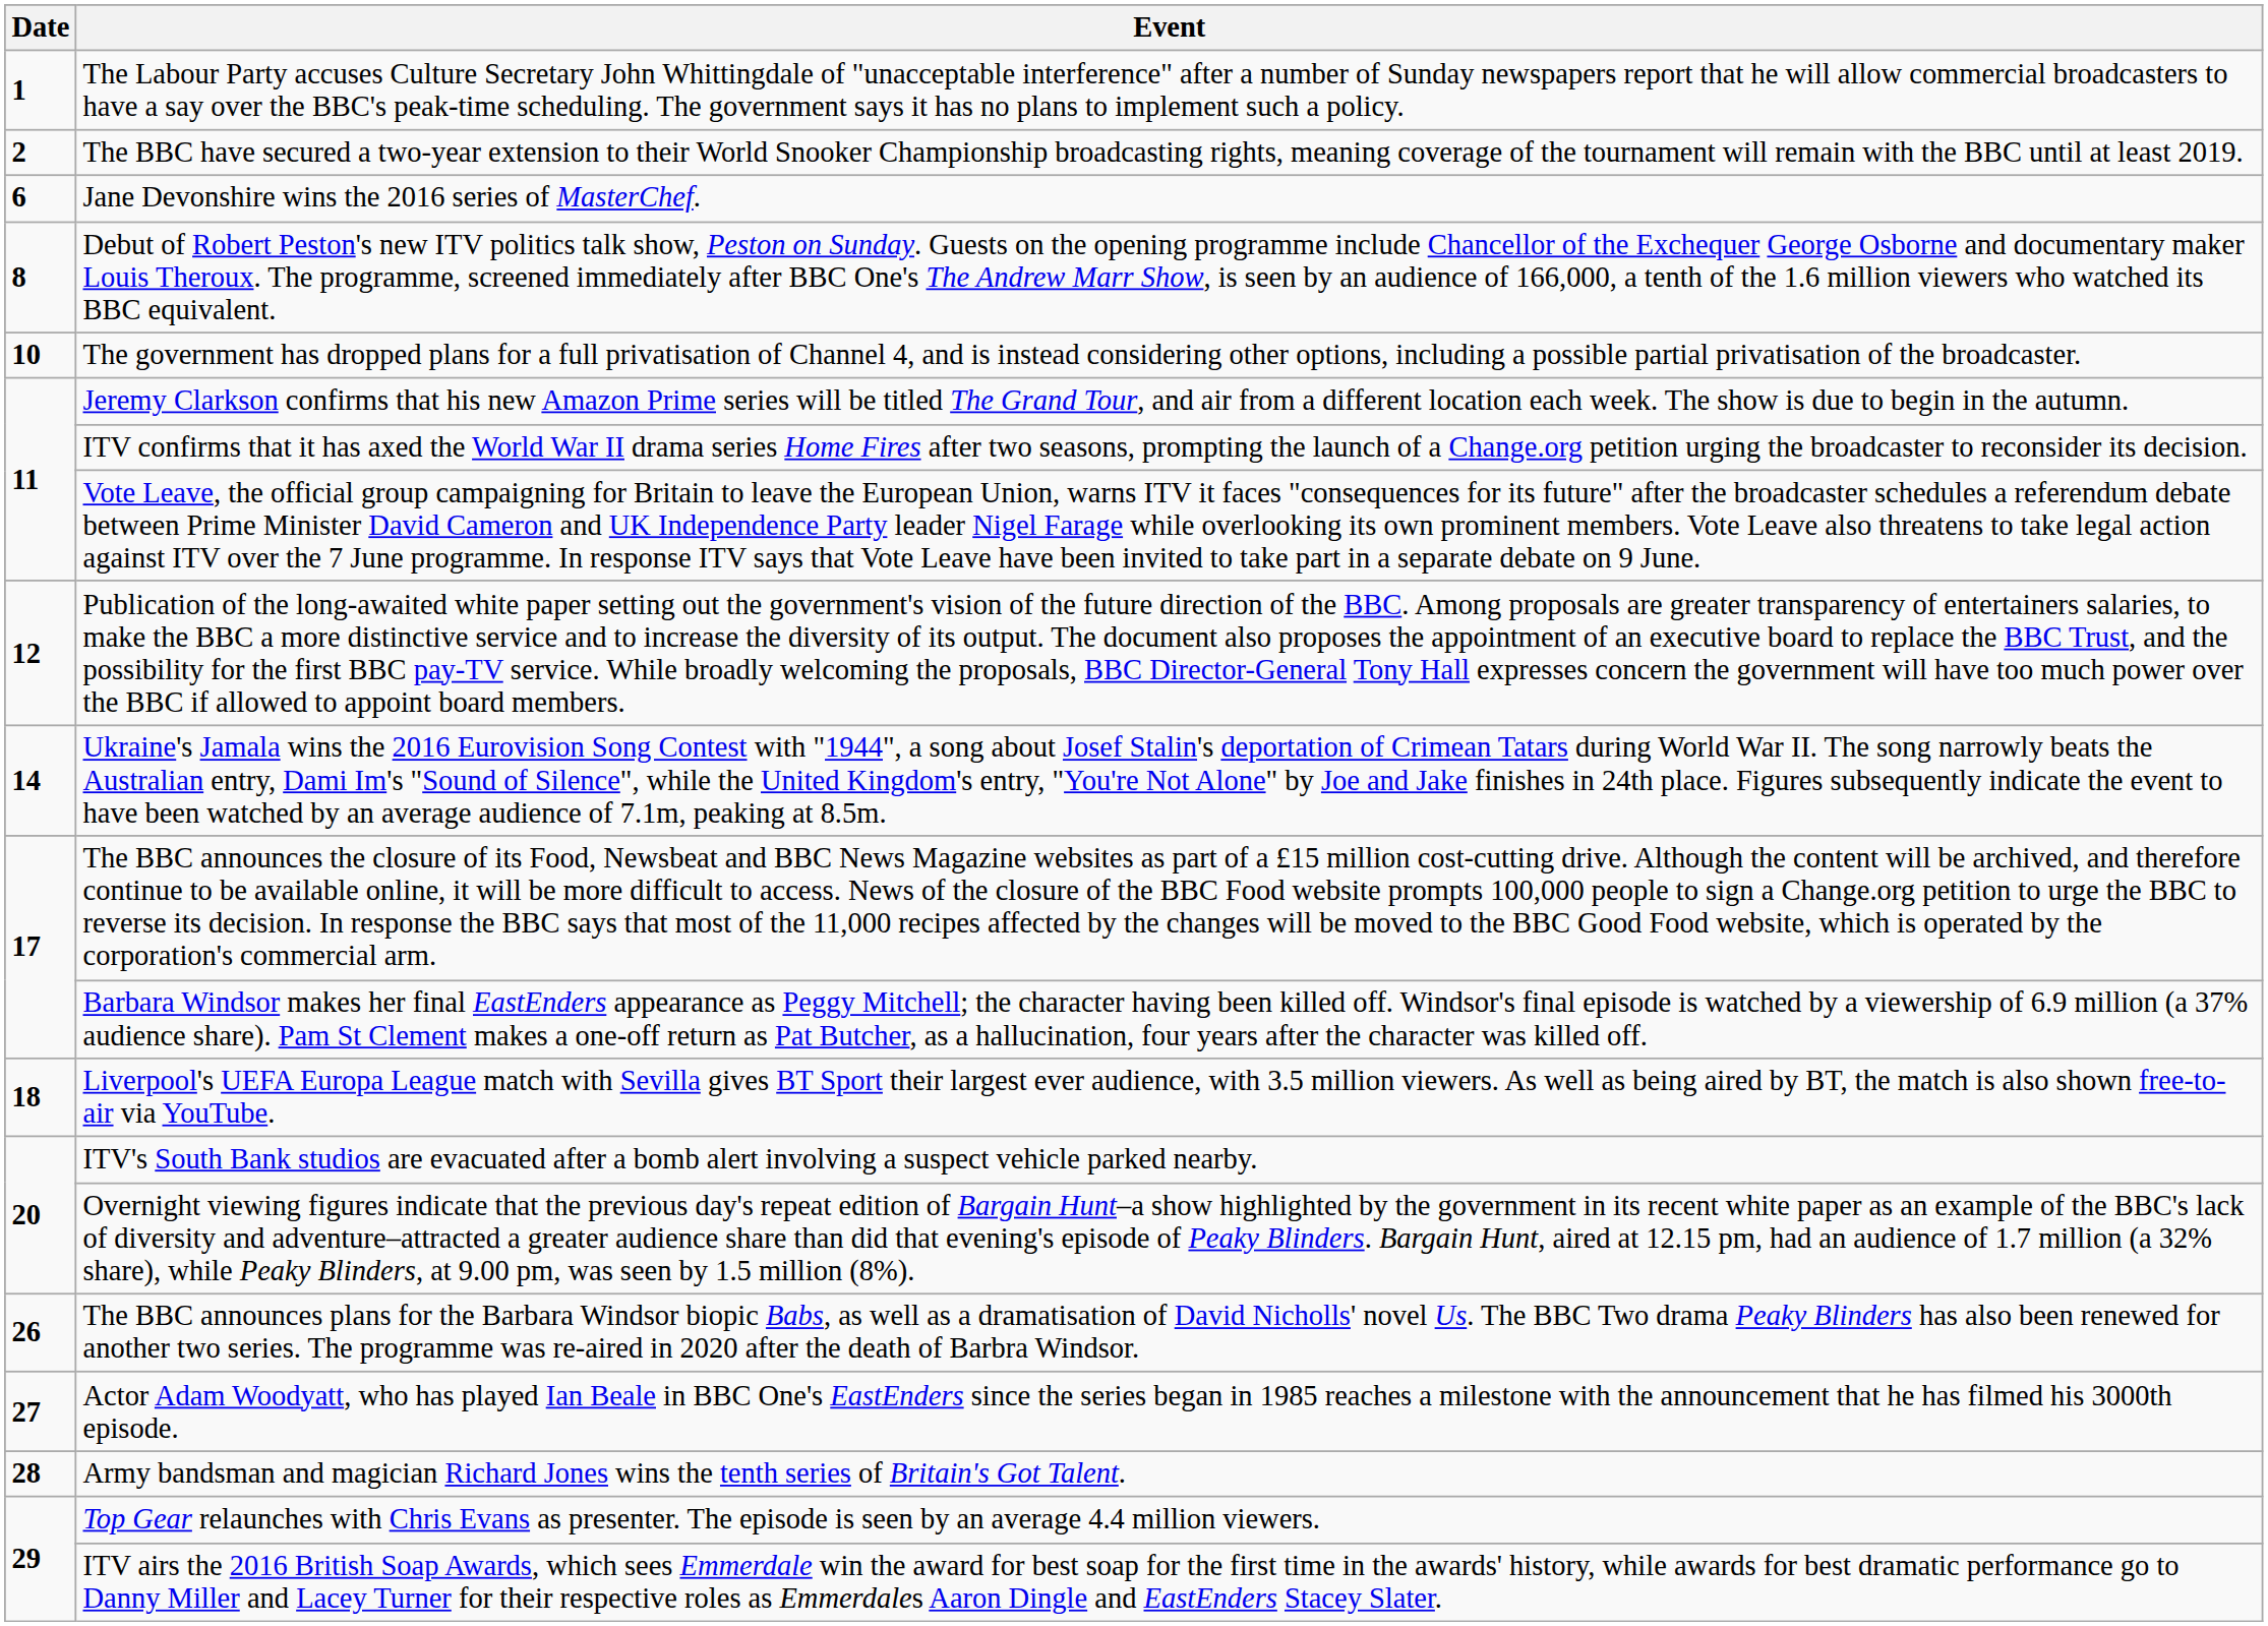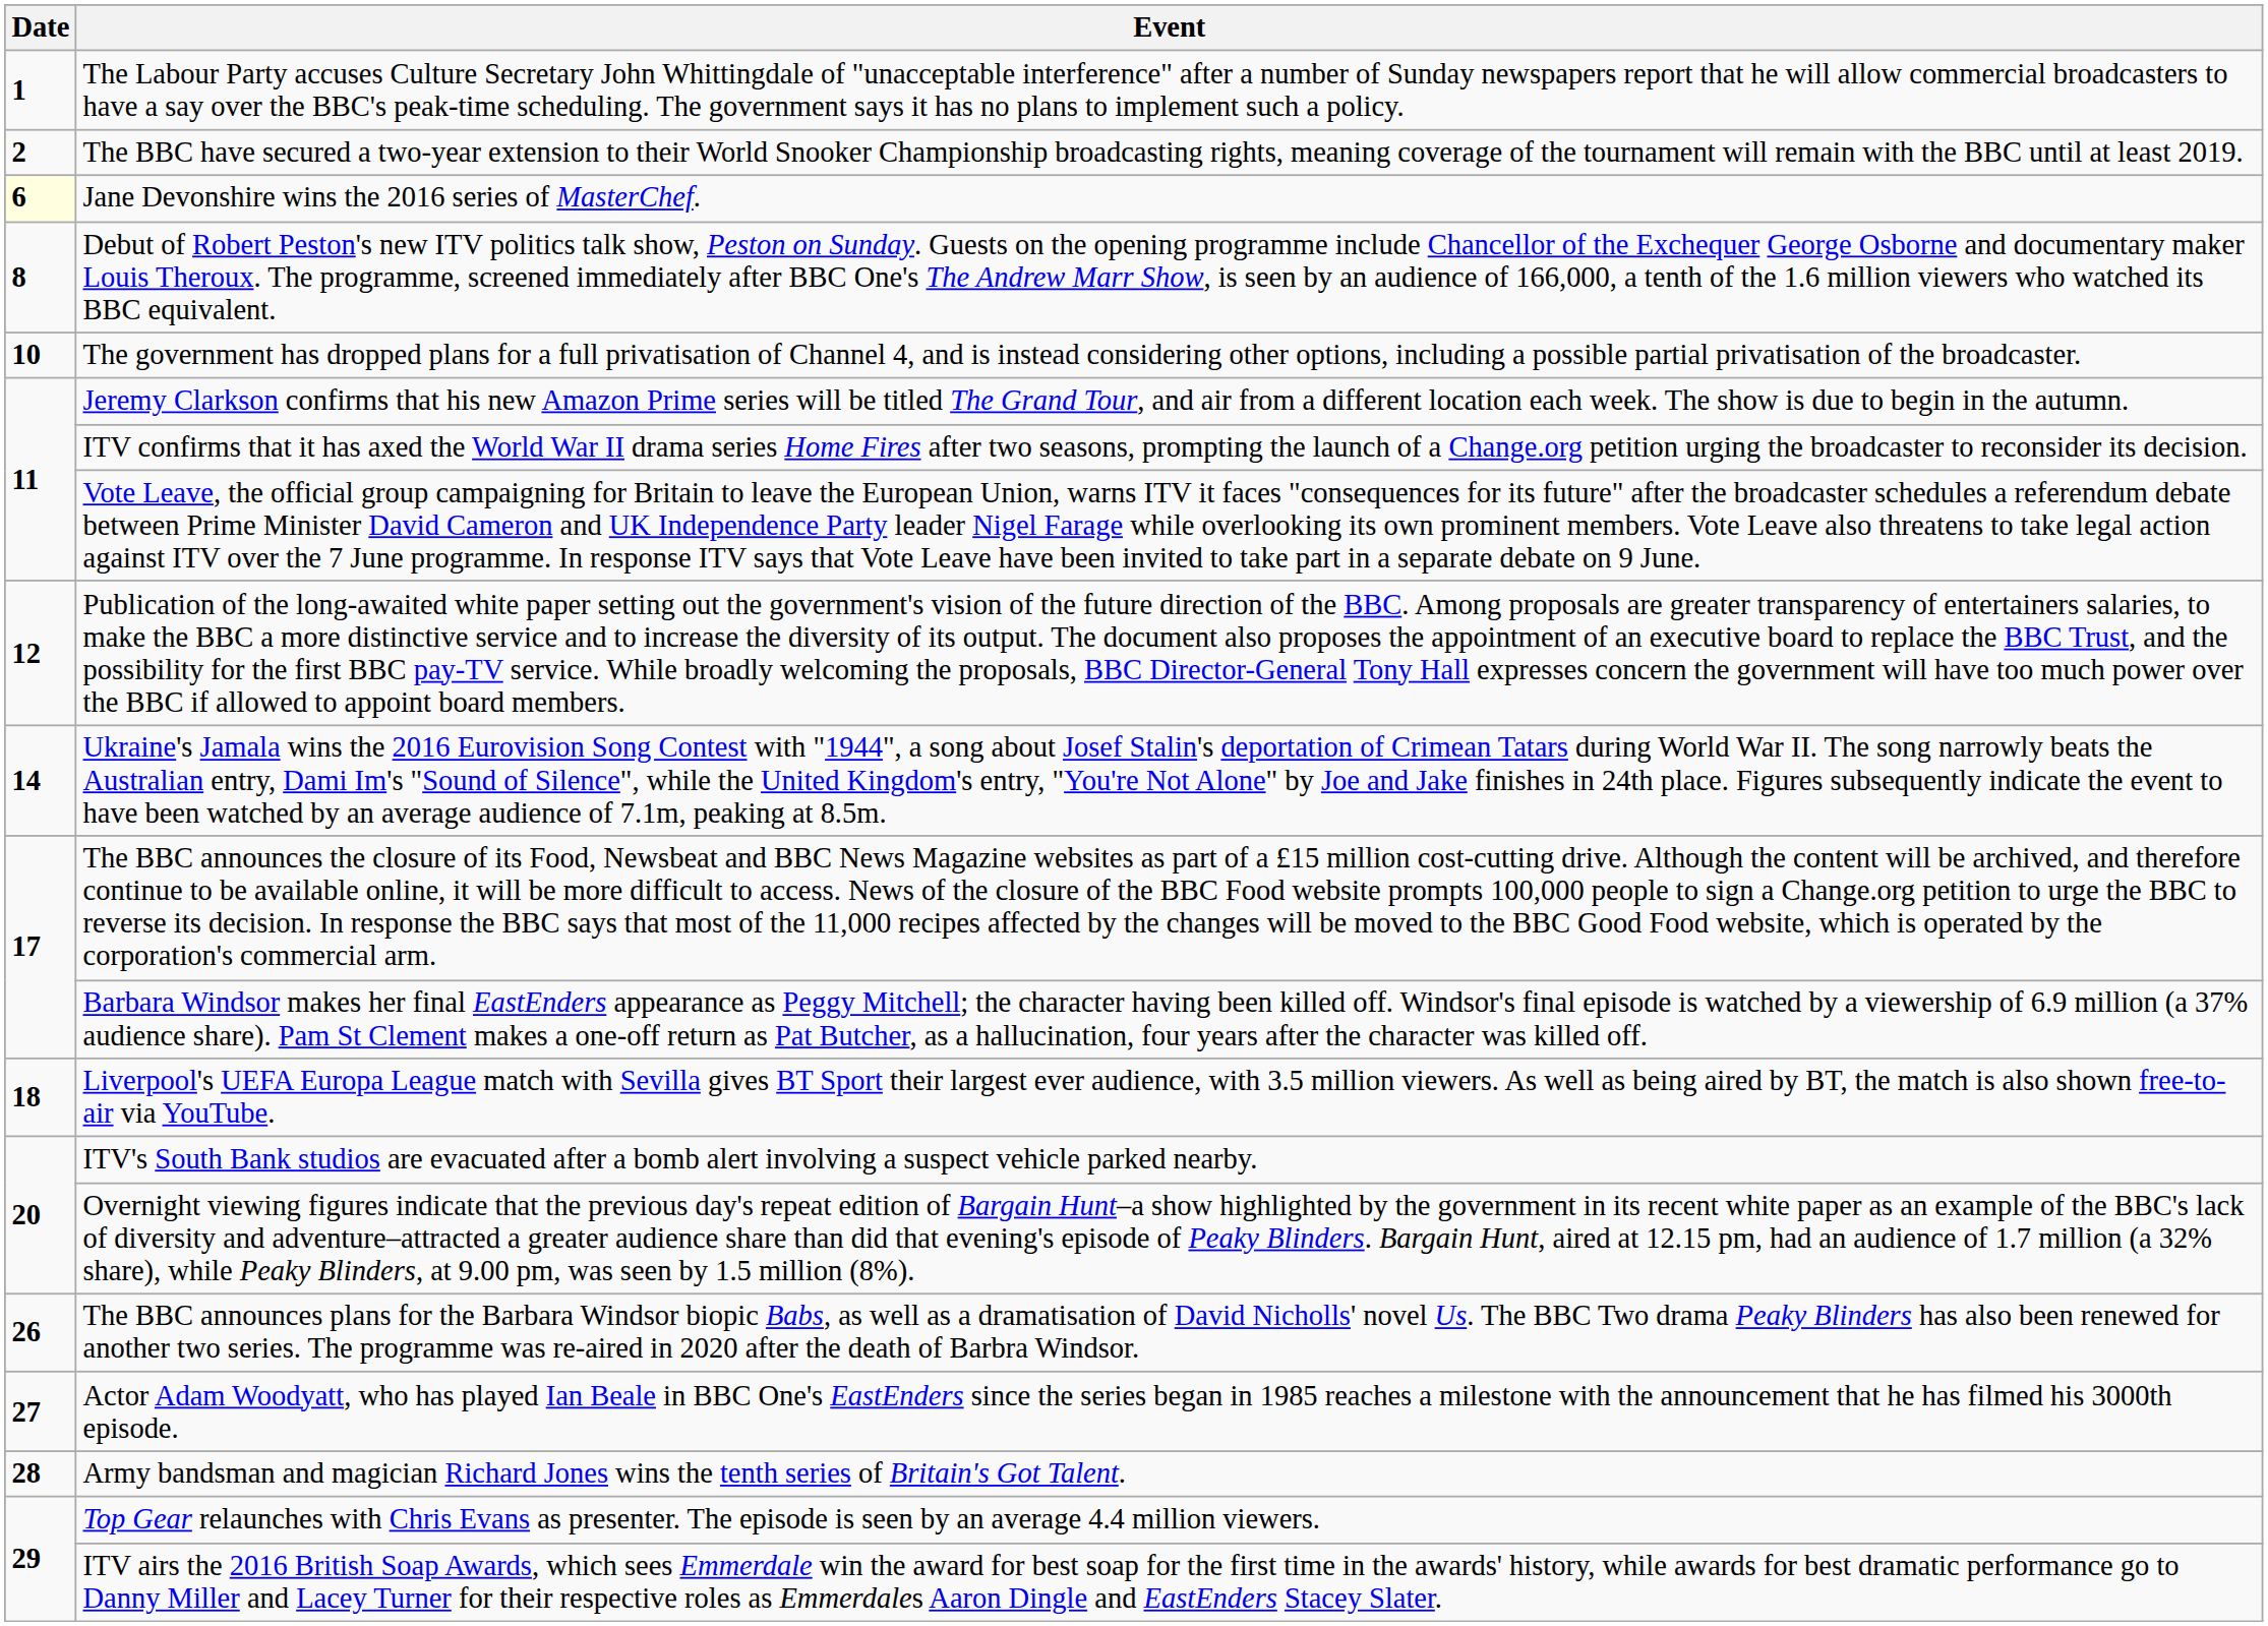Jane Devonshire wins the 2016 series of MasterChef. | Date: no background -> lightyellow background
